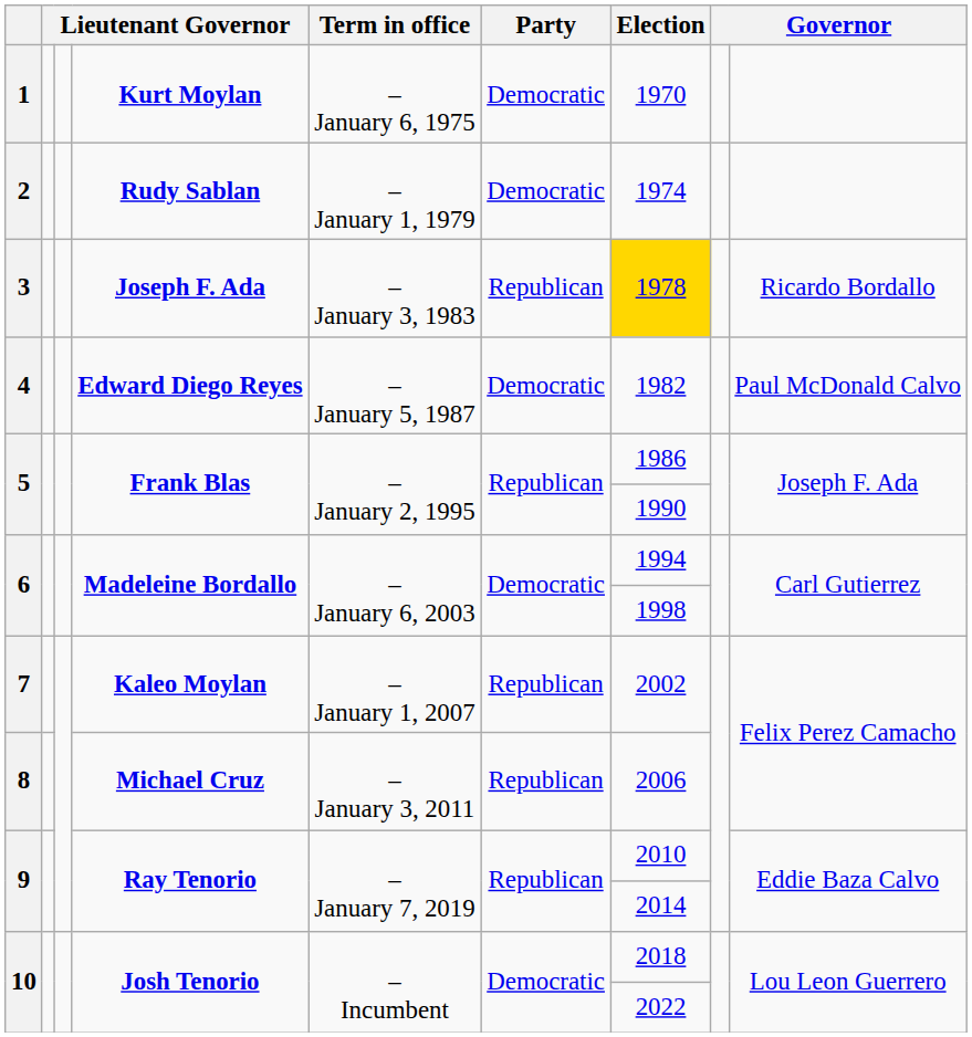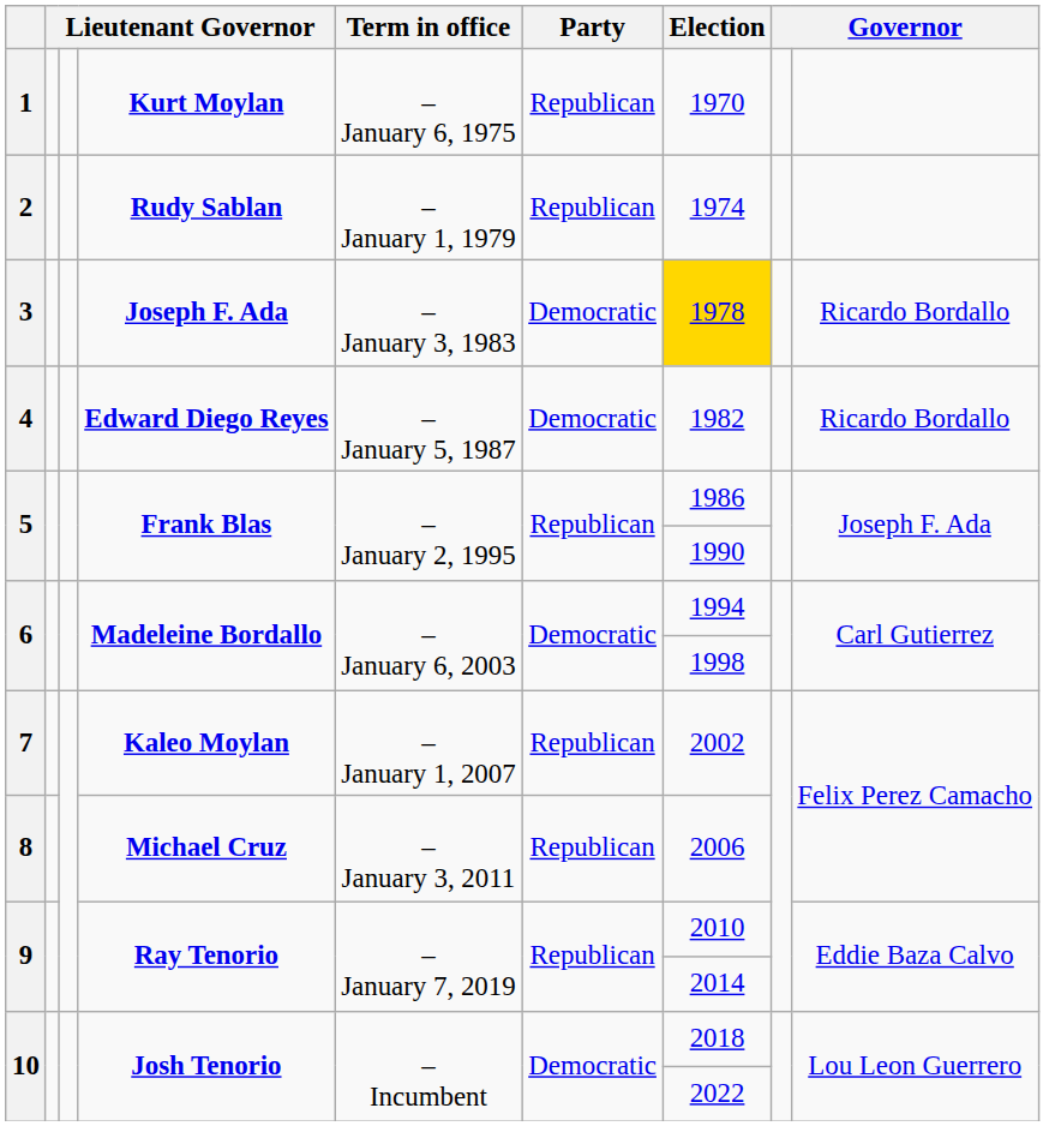1 | Party: Democratic -> Republican
2 | Party: Democratic -> Republican
3 | Party: Republican -> Democratic
4 | column 9: Paul McDonald Calvo -> Ricardo Bordallo
